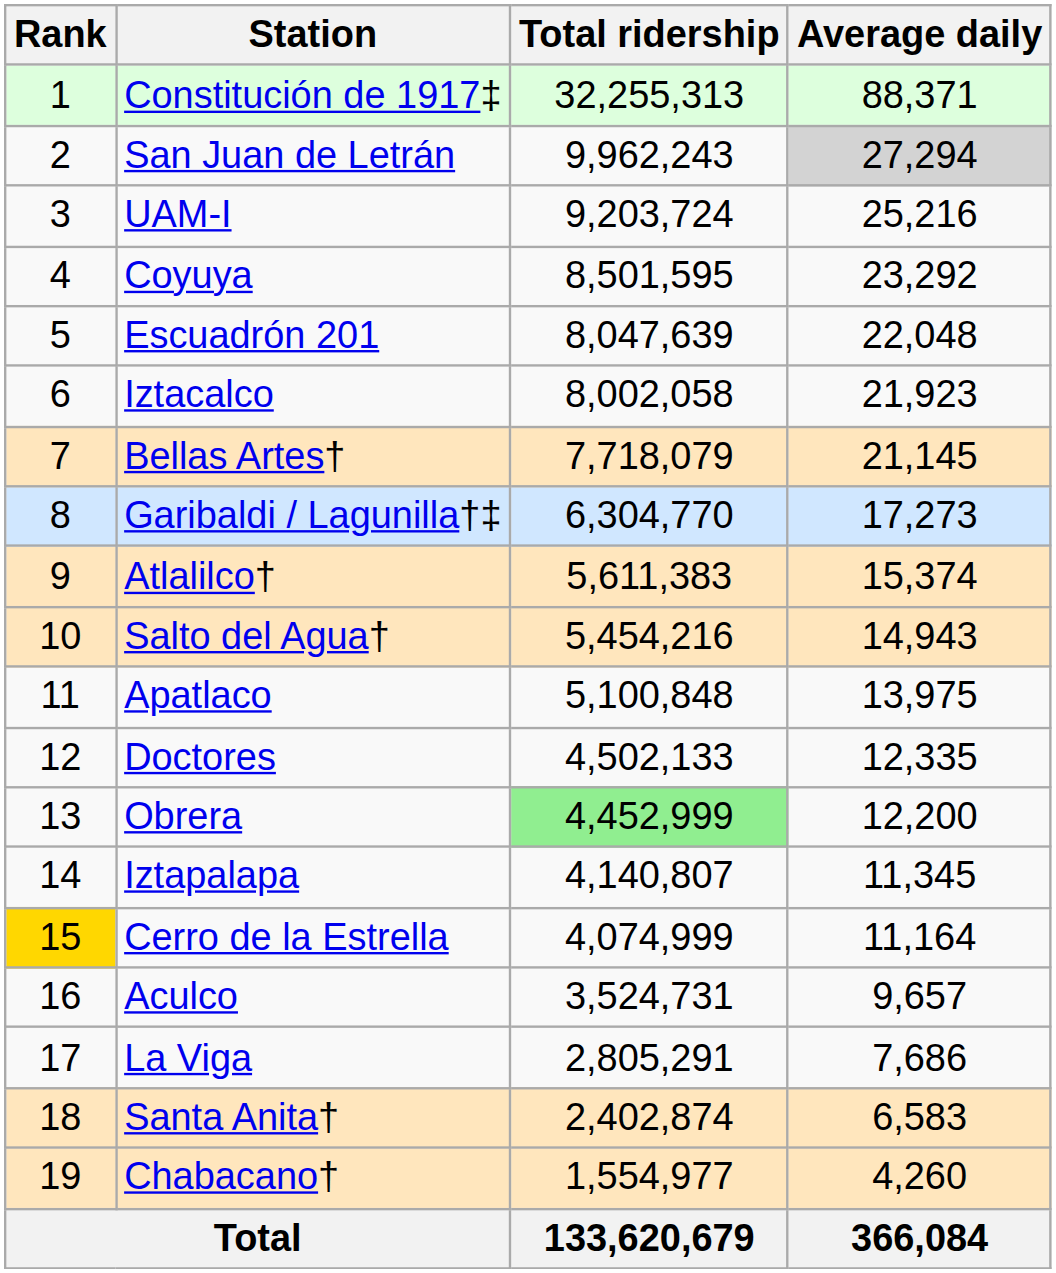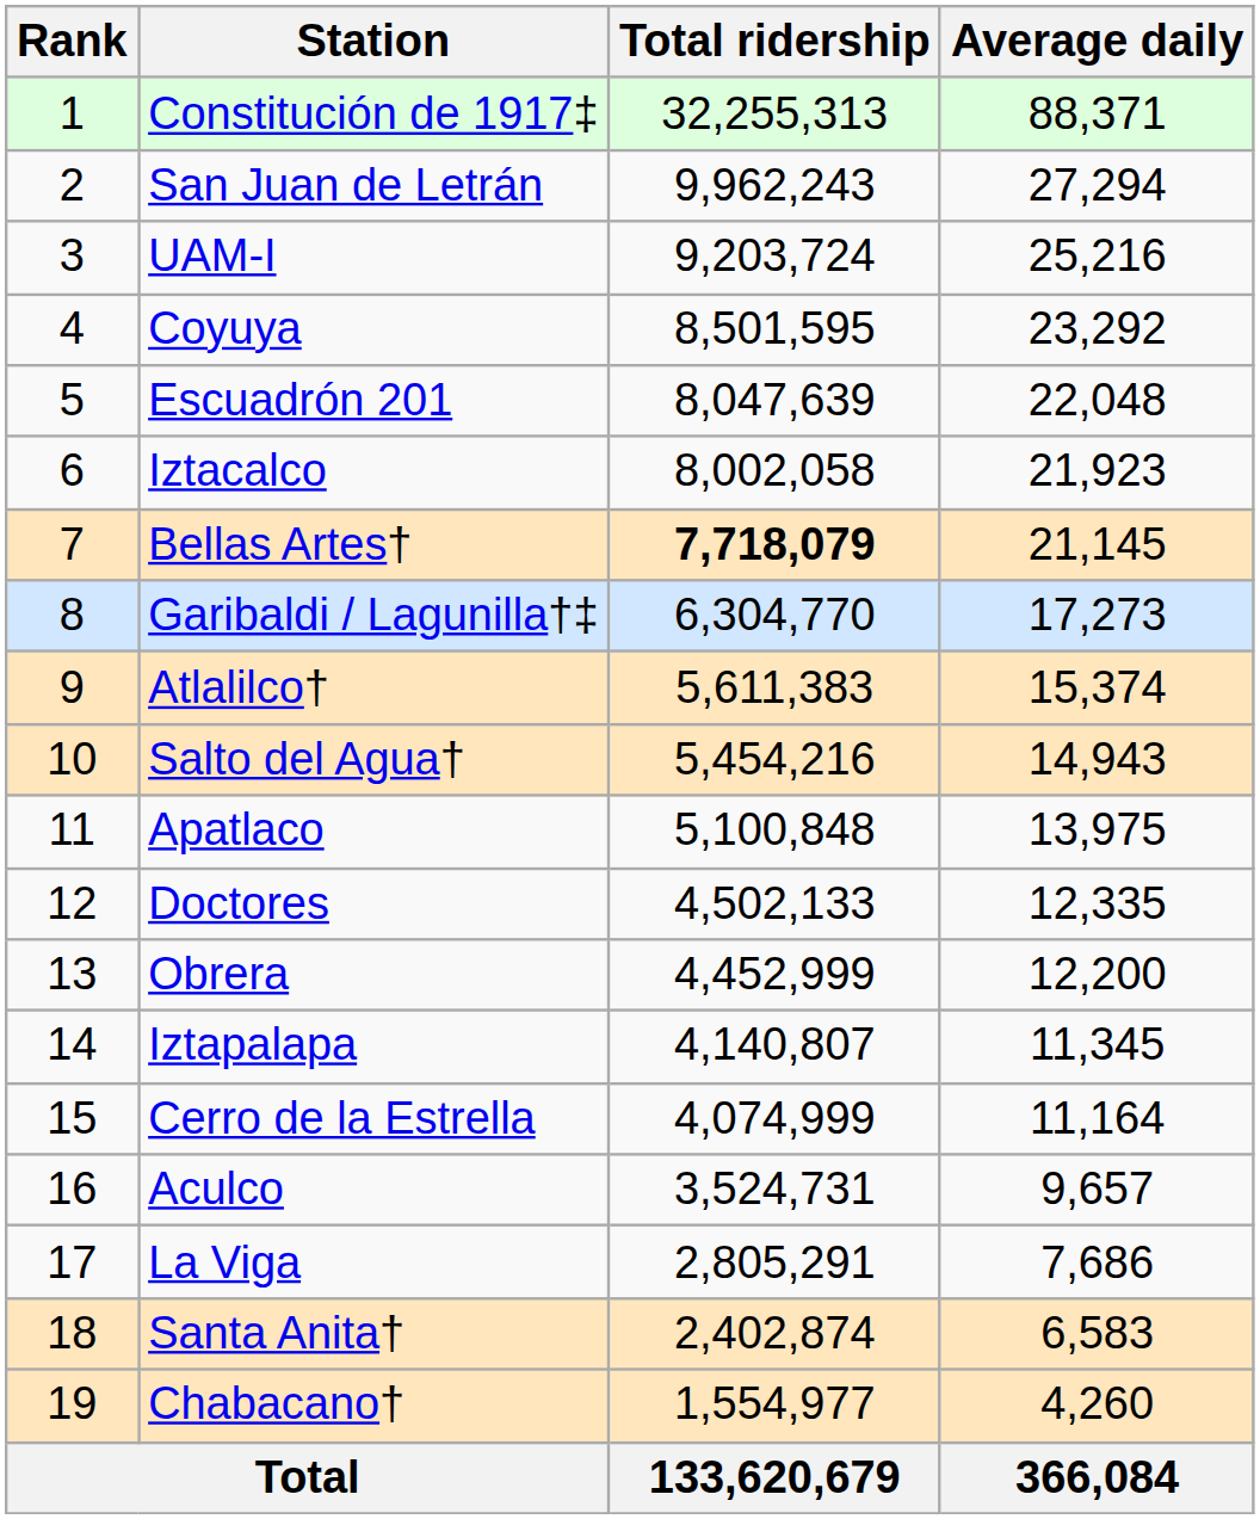San Juan de Letrán | Average daily: lightgrey background -> no background
Bellas Artes† | Total ridership: normal -> bold
Obrera | Total ridership: lightgreen background -> no background
Cerro de la Estrella | Rank: gold background -> no background
